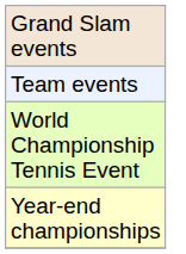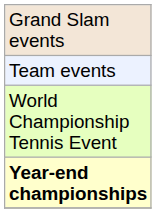row 4 | column 1: normal -> bold
